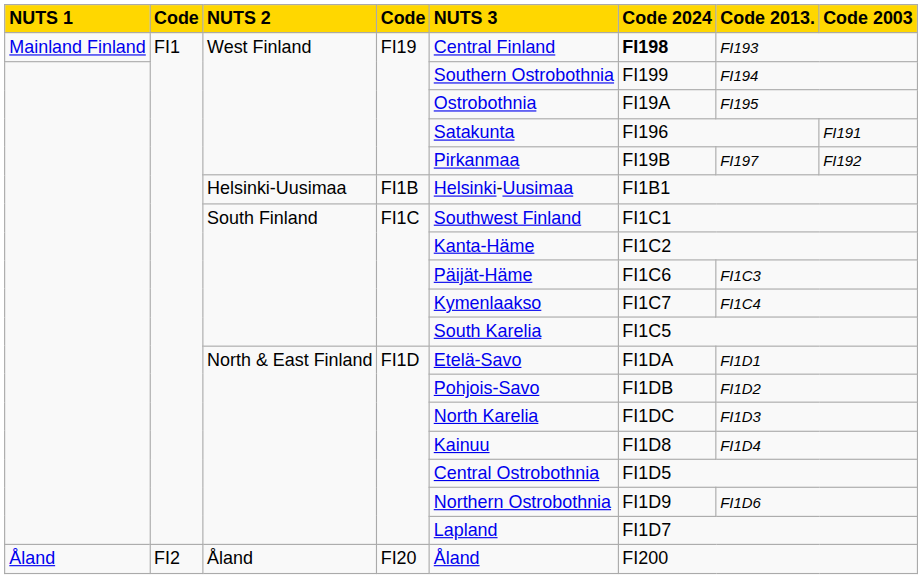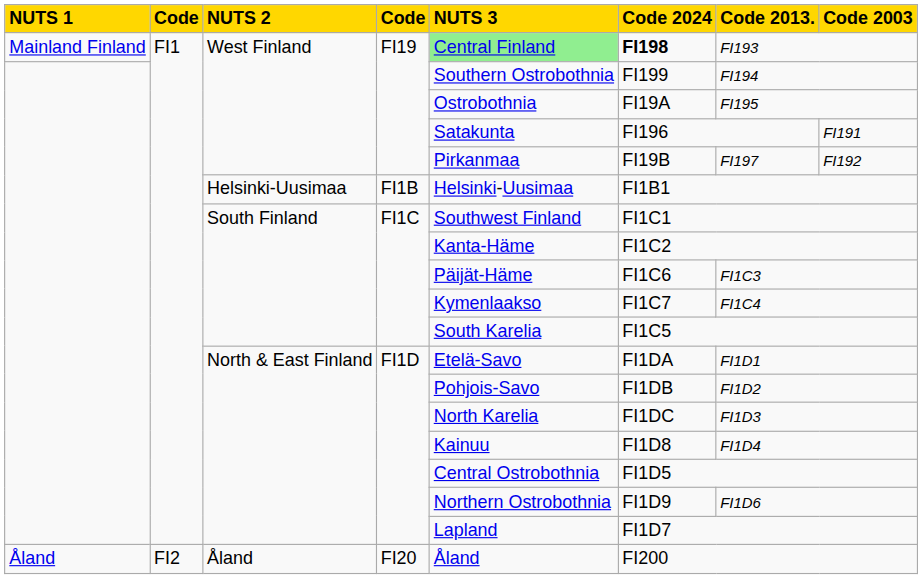Mainland Finland / West Finland | NUTS 3: no background -> lightgreen background
